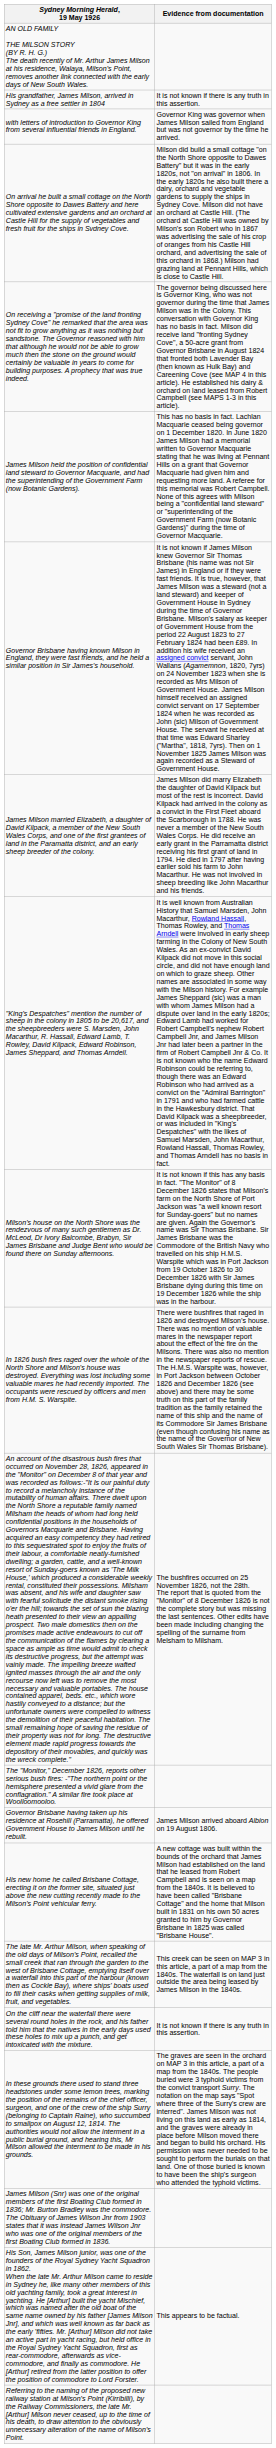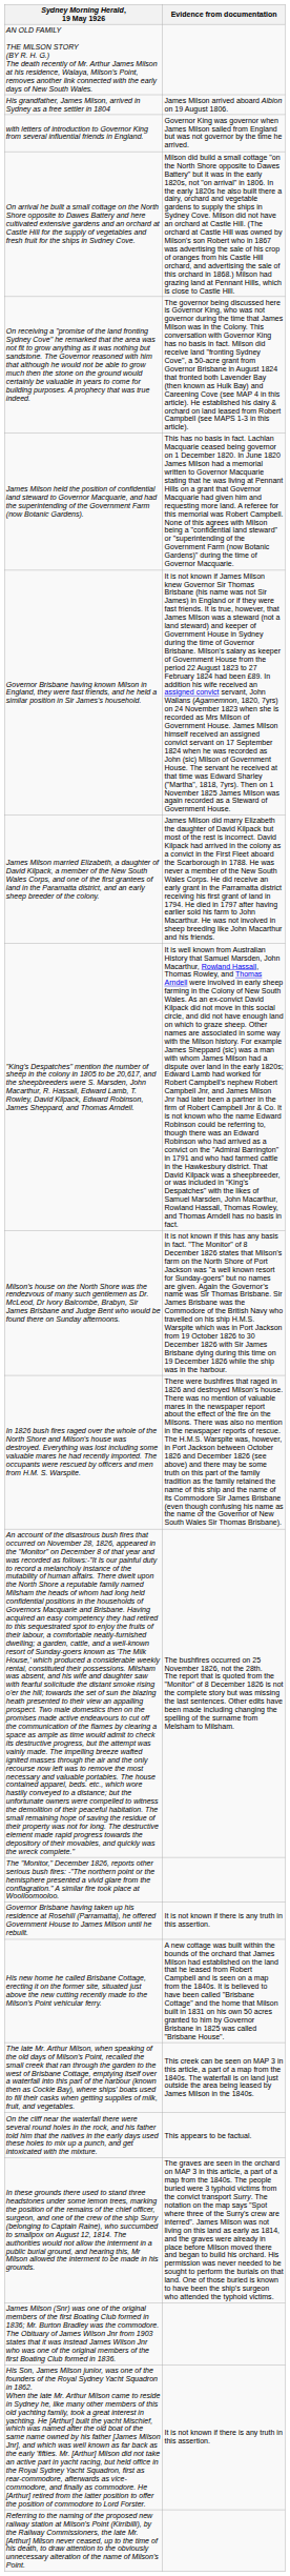row 3 | Evidence from documentation: It is not known if there is any truth in this assertion. -> James Milson arrived aboard Albion on 19 August 1806.
row 15 | Evidence from documentation: James Milson arrived aboard Albion on 19 August 1806. -> It is not known if there is any truth in this assertion.
row 18 | Evidence from documentation: It is not known if there is any truth in this assertion. -> This appears to be factual.
row 21 | Evidence from documentation: This appears to be factual. -> It is not known if there is any truth in this assertion.
